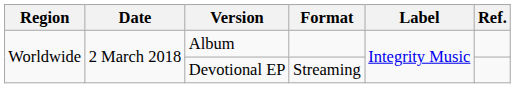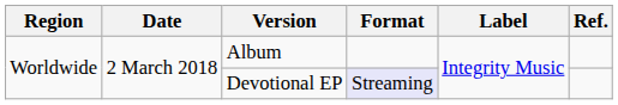Devotional EP | Format: no background -> lavender background
